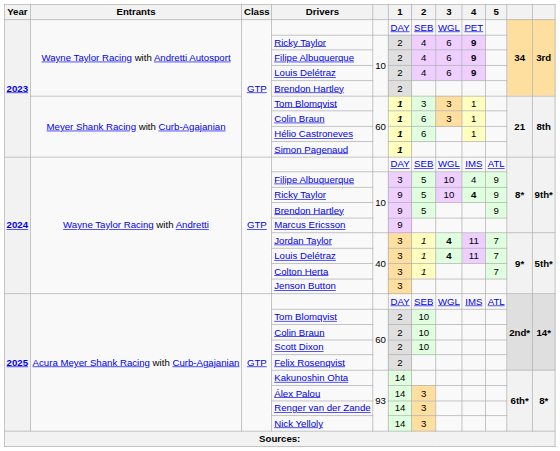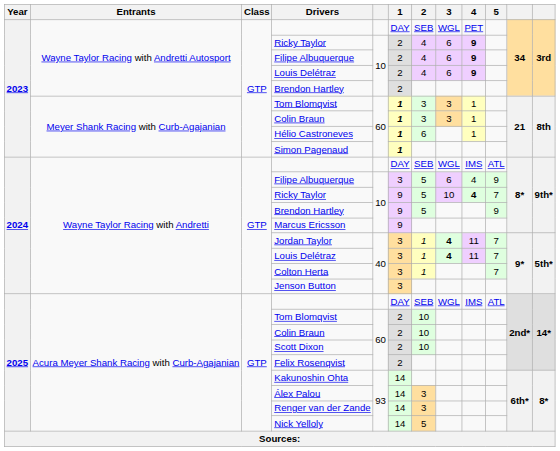Meyer Shank Racing with Curb-Agajanian / Colin Braun | 2: 6 -> 3
Wayne Taylor Racing with Andretti / Filipe Albuquerque | 3: 10 -> 6
Wayne Taylor Racing with Andretti / Ricky Taylor | 5: 9 -> 7
Nick Yelloly | 2: 3 -> 5
